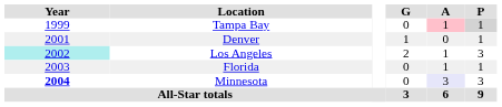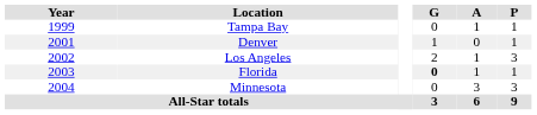Tampa Bay | A: pink background -> no background
Tampa Bay | P: lightgrey background -> no background
Los Angeles | Year: paleturquoise background -> no background
Florida | G: normal -> bold
Minnesota | Year: bold -> normal
Minnesota | A: lavender background -> no background
